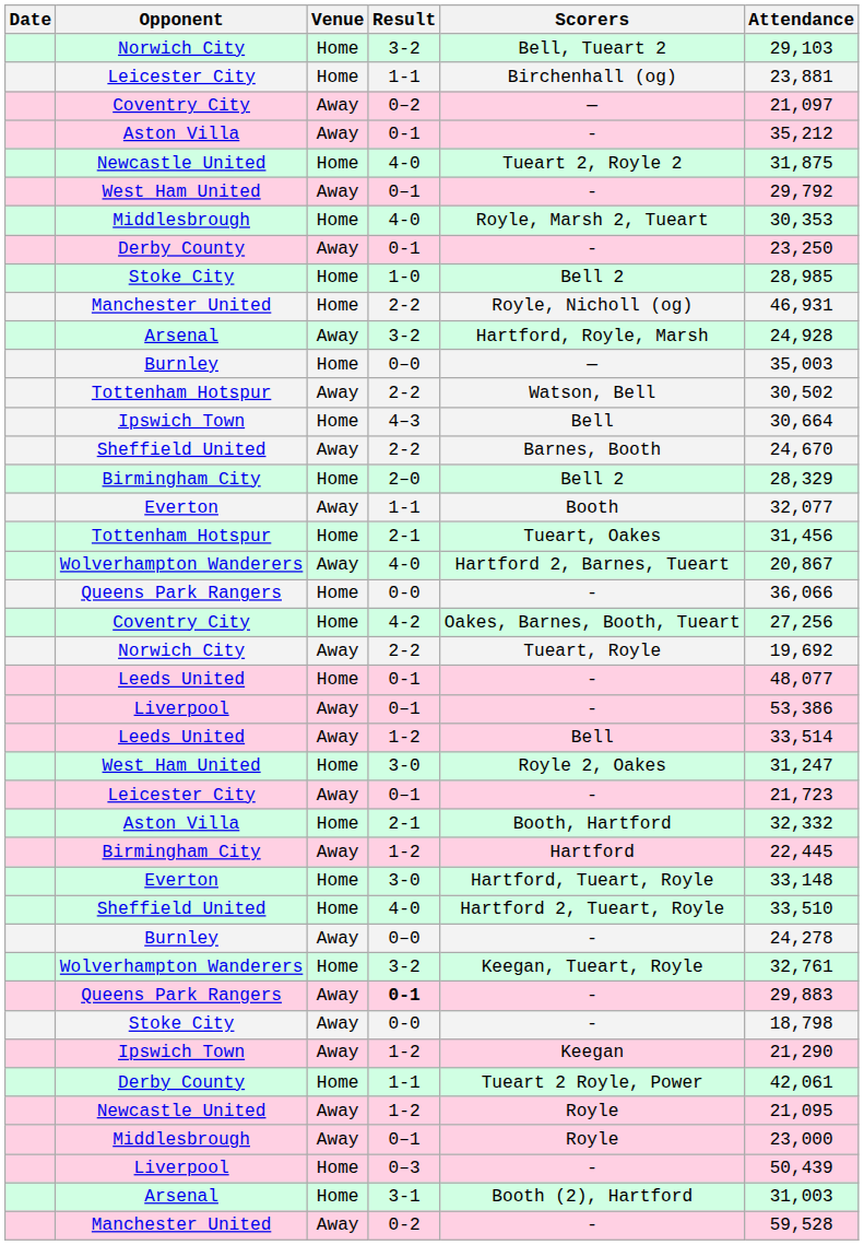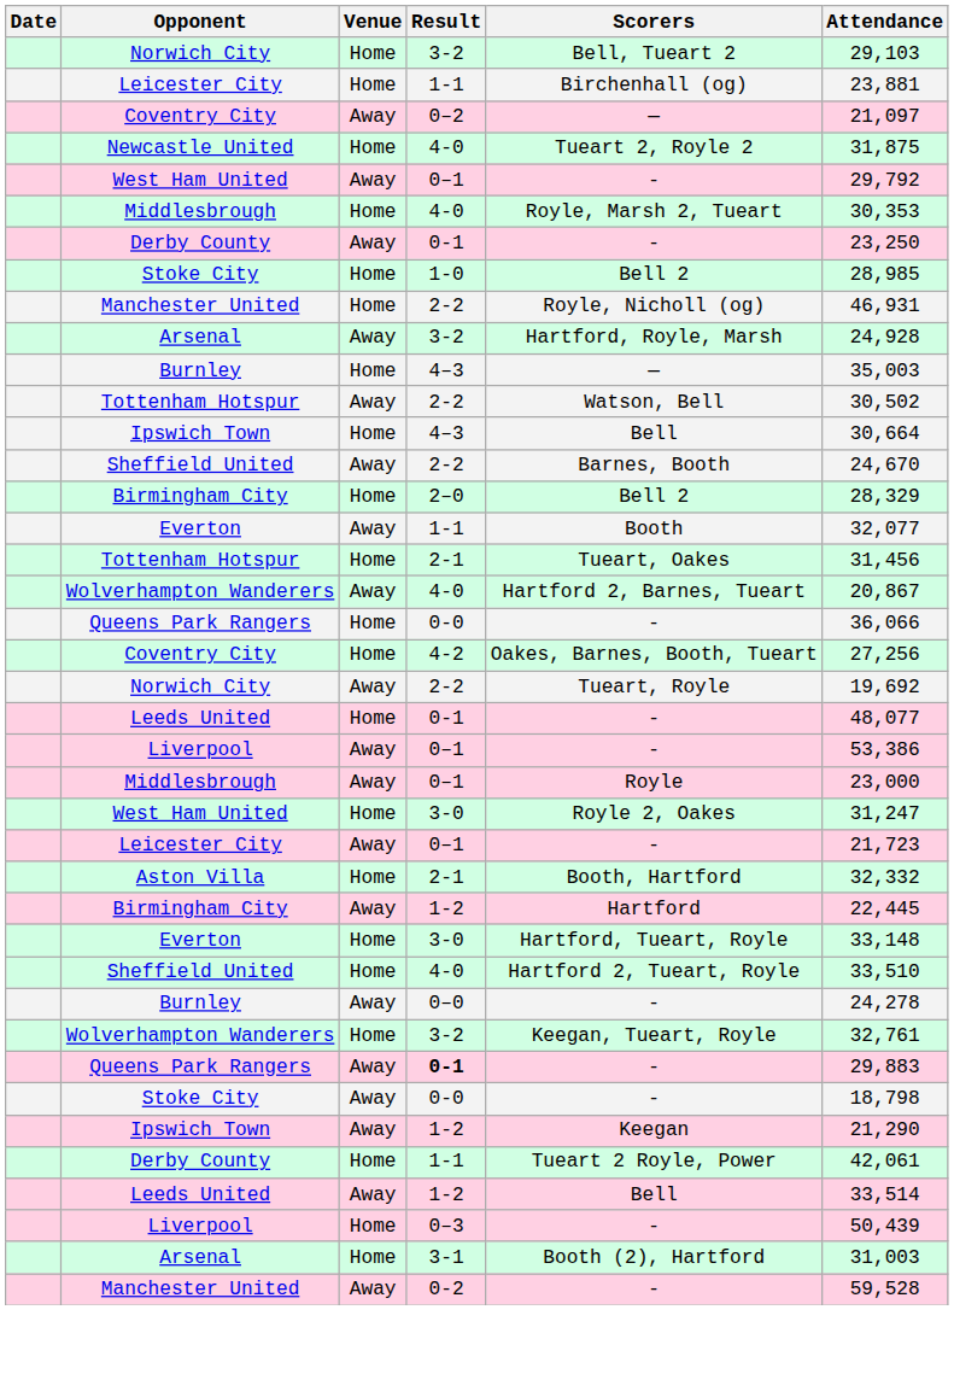- row: Aston Villa | Away | 0-1 | - | 35,212
Burnley / Home | Result: 0–0 -> 4–3
rows swapped: Middlesbrough / Away <-> Leeds United / Away
- row: Newcastle United | Away | 1-2 | Royle | 21,095
